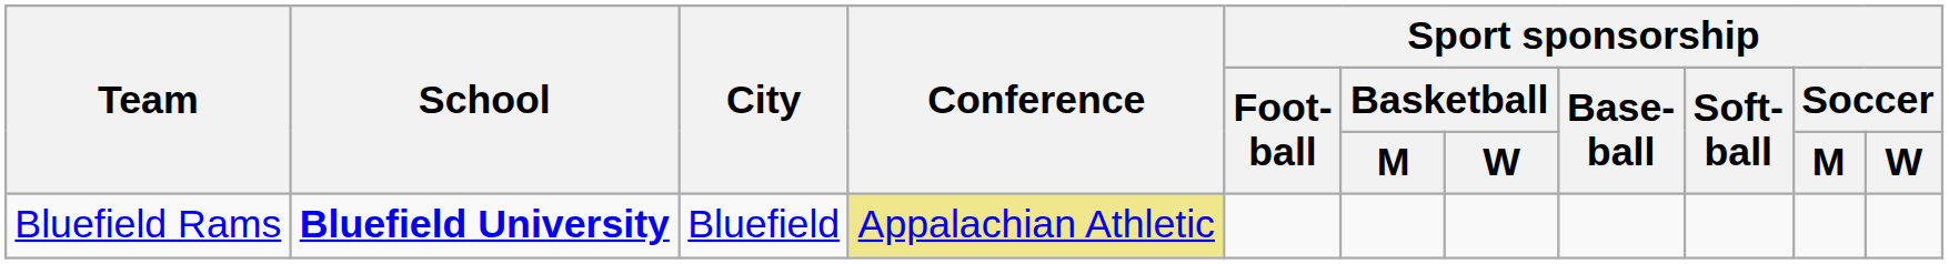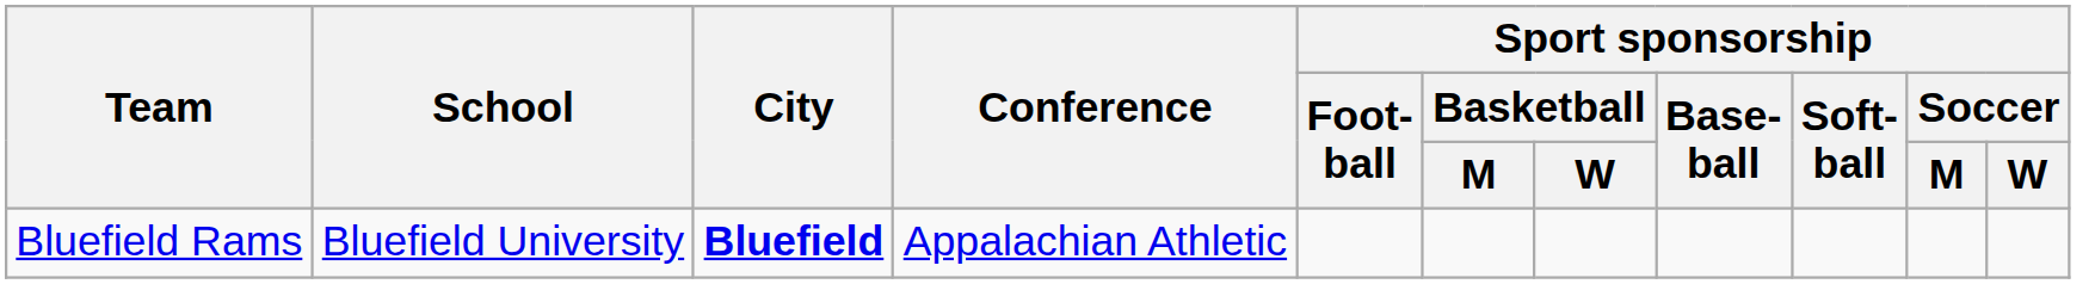Bluefield Rams | School: bold -> normal
Bluefield Rams | City: normal -> bold
Bluefield Rams | Conference: khaki background -> no background
